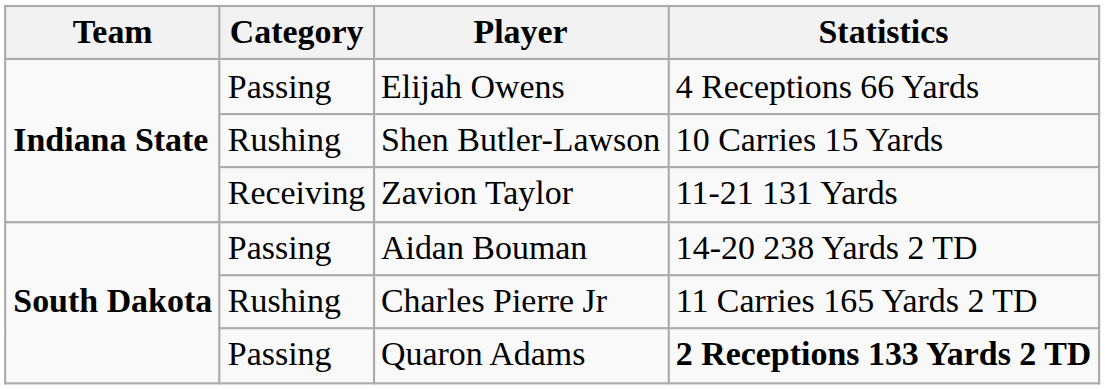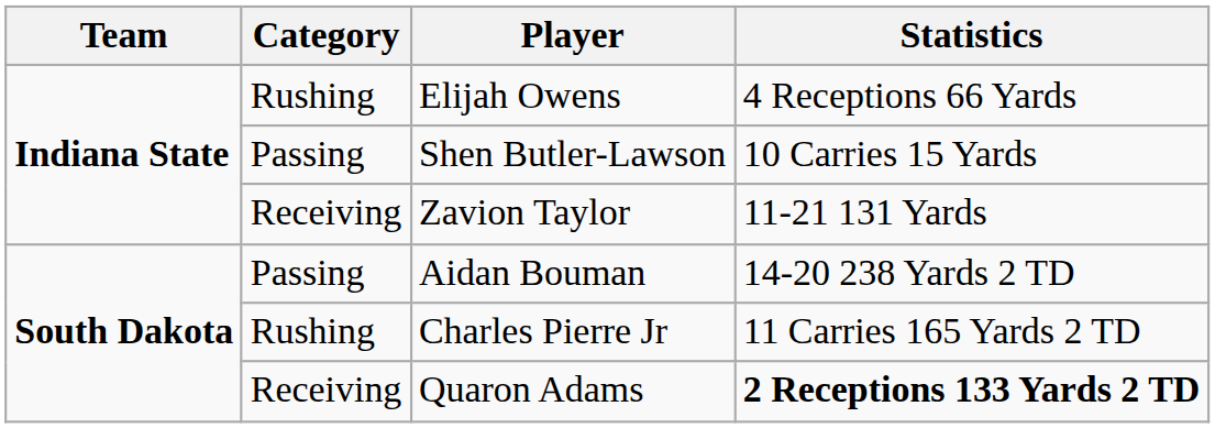Elijah Owens | Category: Passing -> Rushing
Shen Butler-Lawson | Category: Rushing -> Passing
Quaron Adams | Category: Passing -> Receiving
